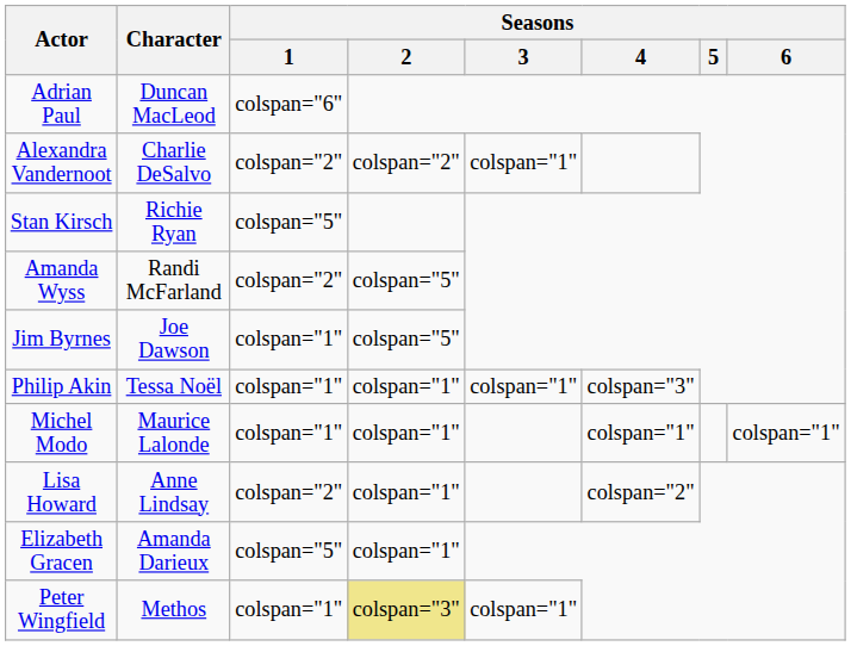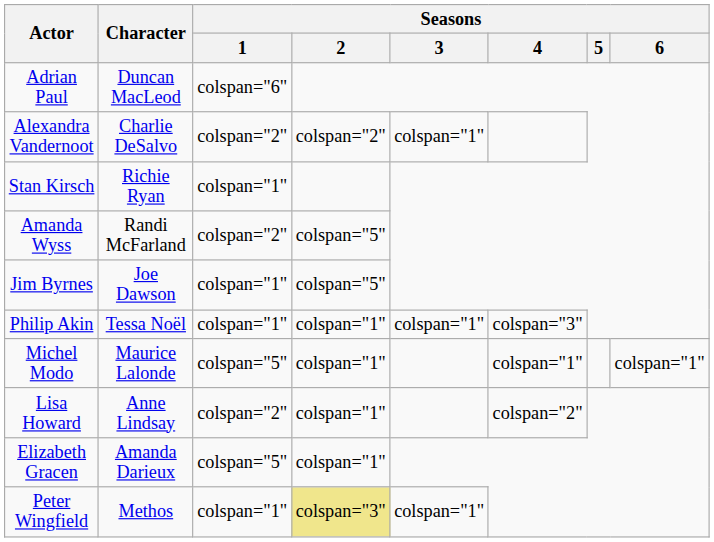Stan Kirsch | Seasons / 1: colspan="5" -> colspan="1"
Michel Modo | Seasons / 1: colspan="1" -> colspan="5"
